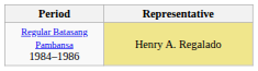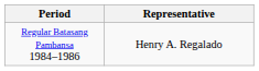Regular Batasang Pambansa 1984–1986 | Representative: khaki background -> no background
